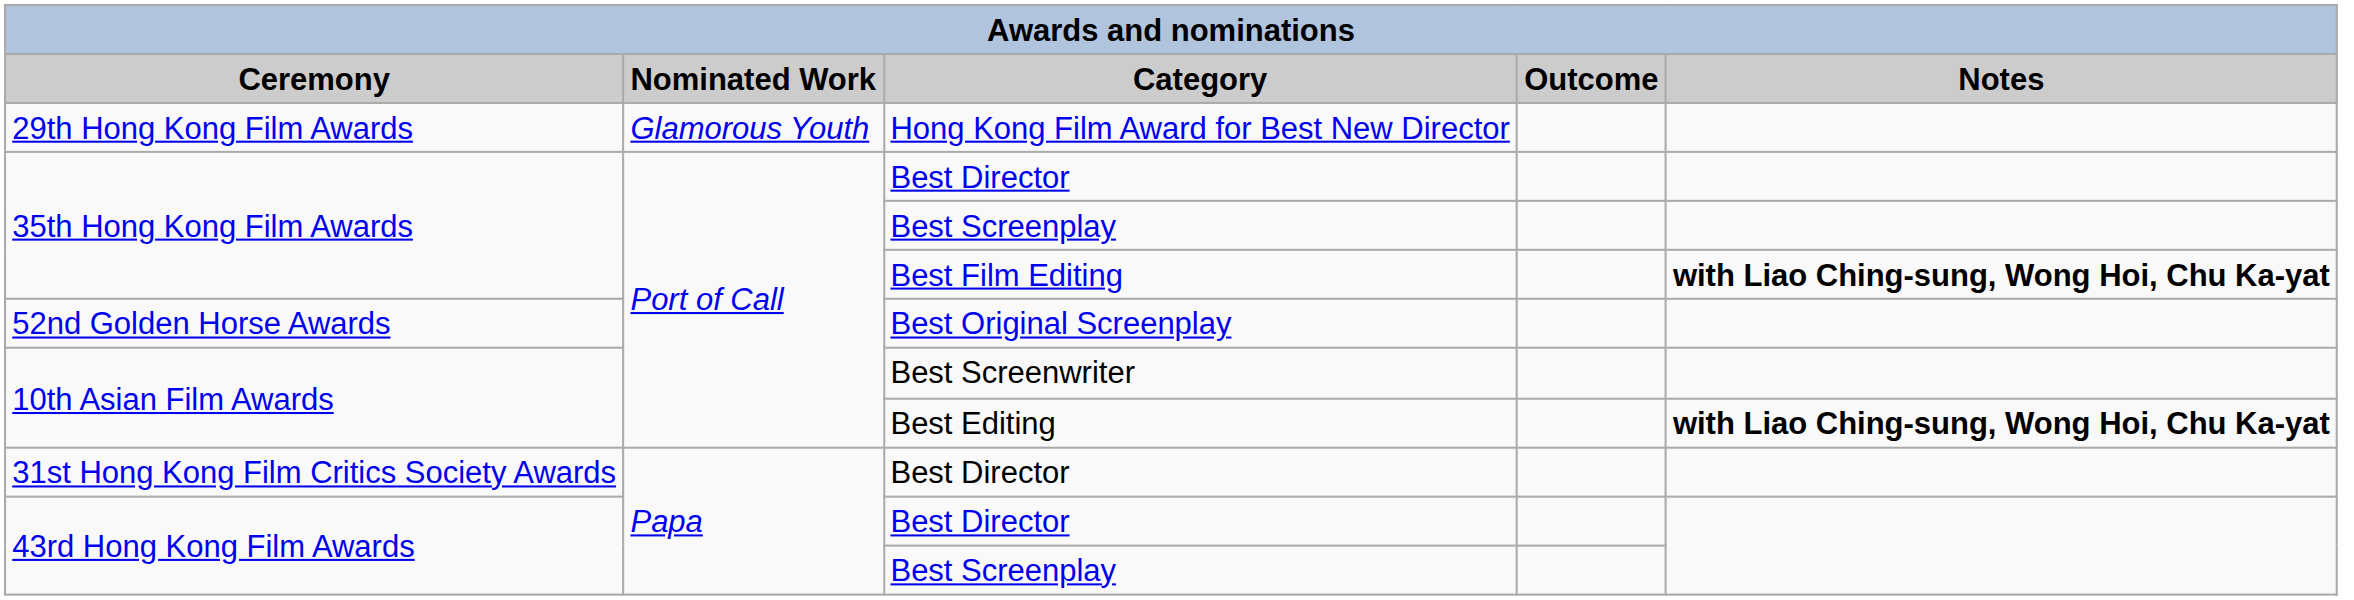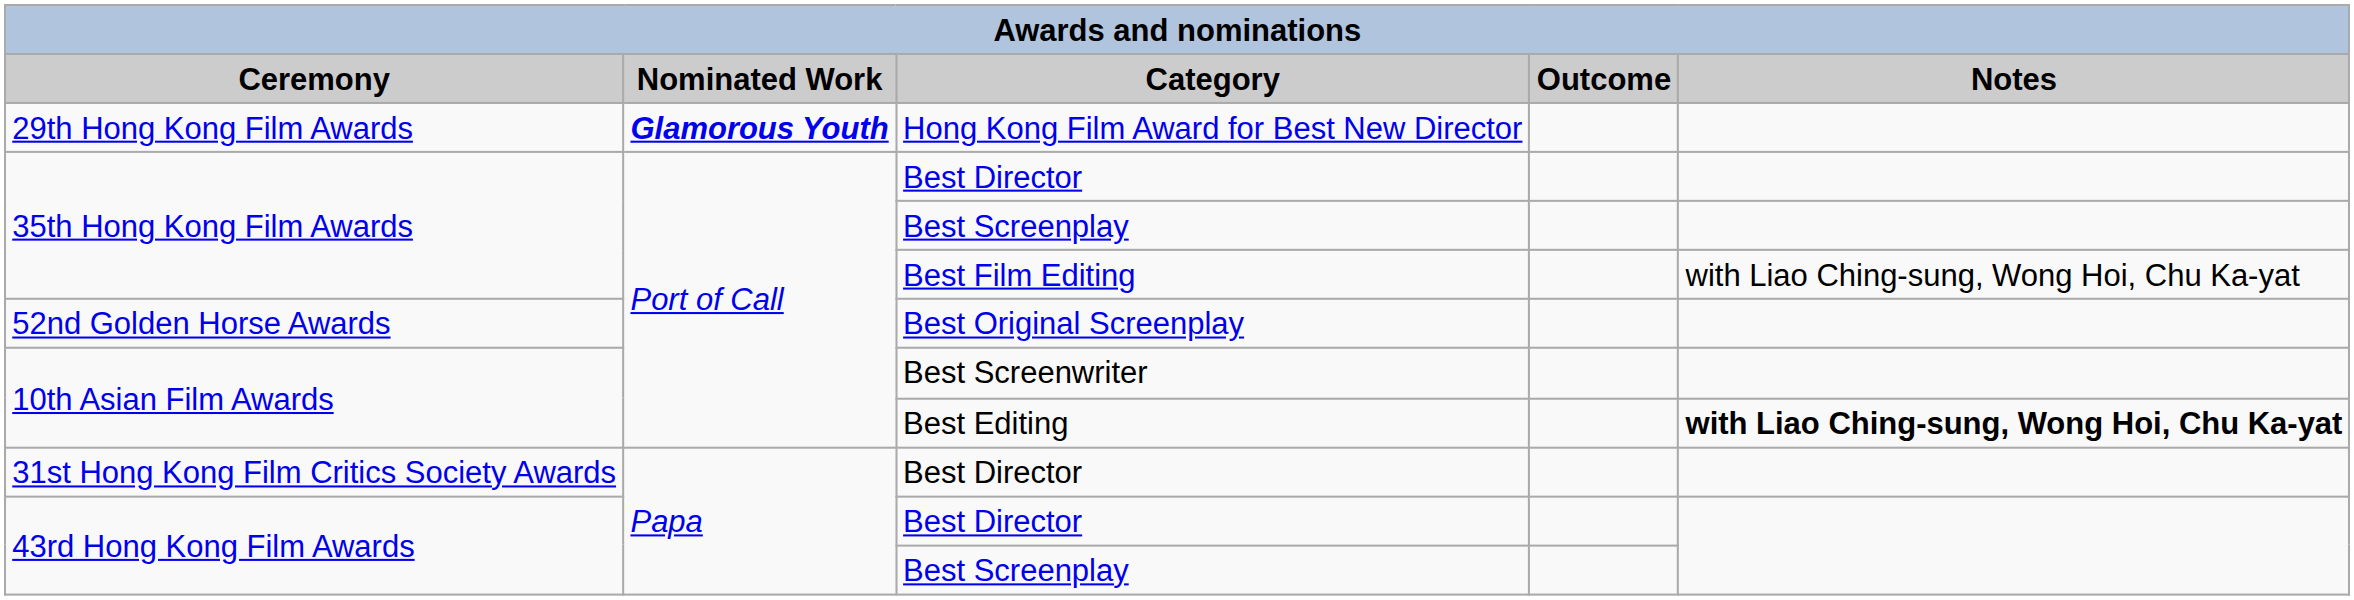Hong Kong Film Award for Best New Director | Nominated Work: normal -> bold
Best Film Editing | Notes: bold -> normal
